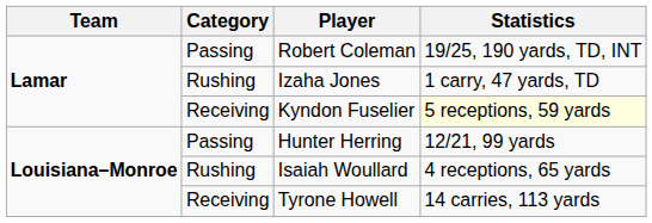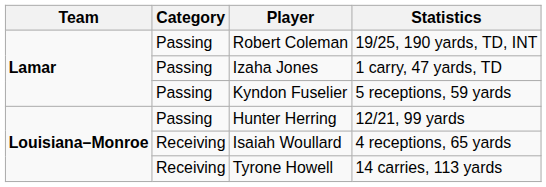Izaha Jones | Category: Rushing -> Passing
Kyndon Fuselier | Category: Receiving -> Passing
Kyndon Fuselier | Statistics: lightyellow background -> no background
Isaiah Woullard | Category: Rushing -> Receiving
